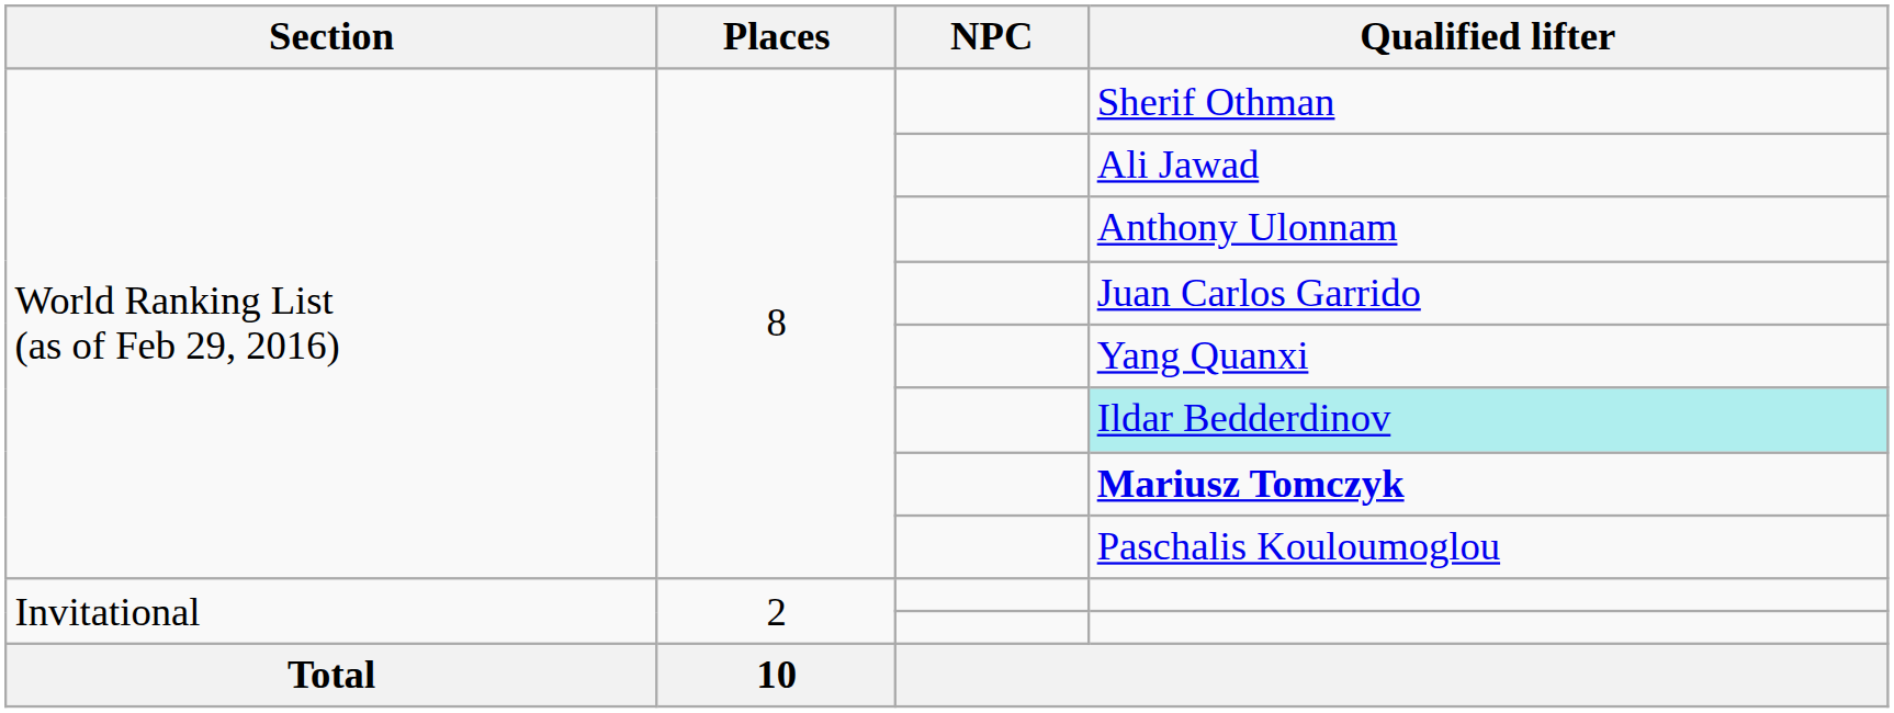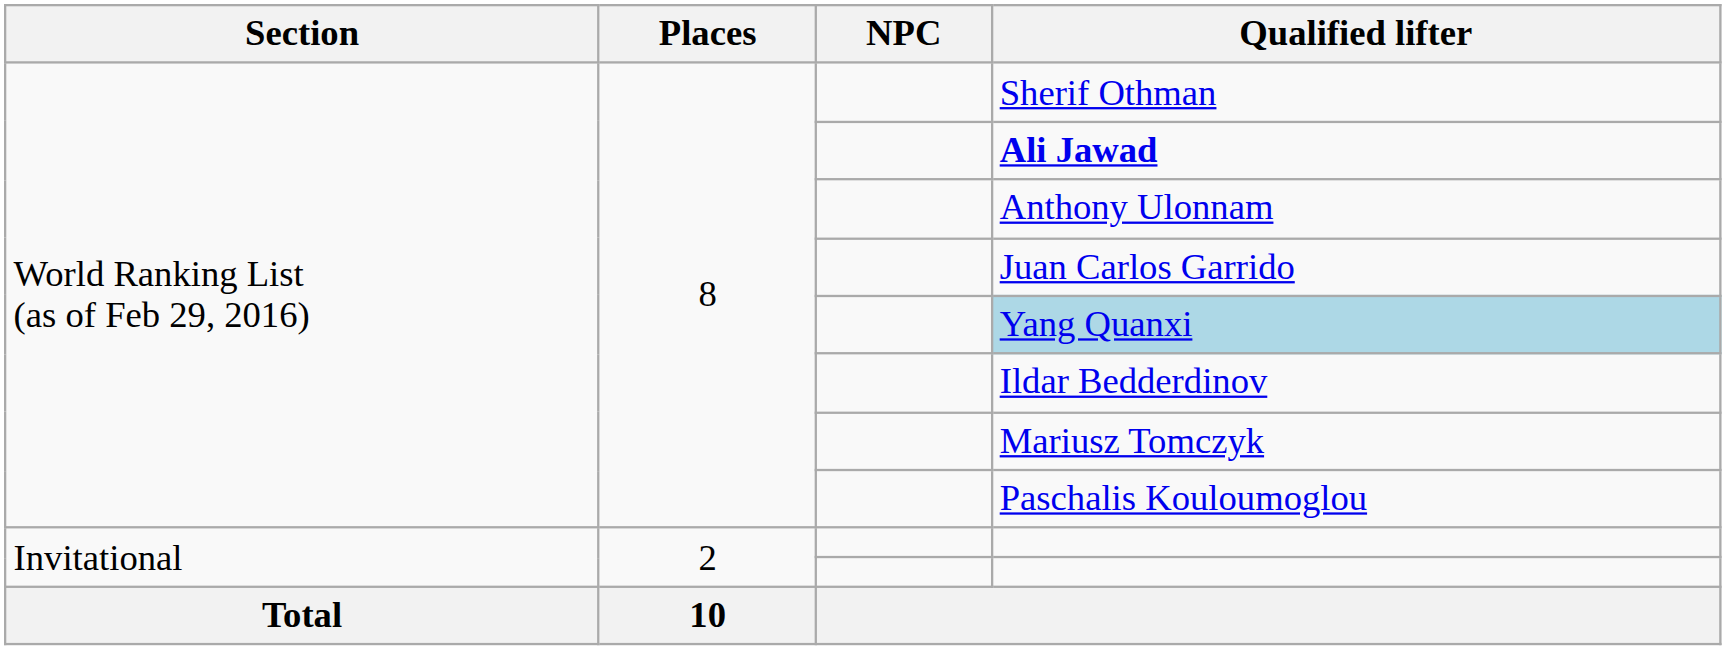Ali Jawad | Qualified lifter: normal -> bold
Yang Quanxi | Qualified lifter: no background -> lightblue background
Ildar Bedderdinov | Qualified lifter: paleturquoise background -> no background
Mariusz Tomczyk | Qualified lifter: bold -> normal
